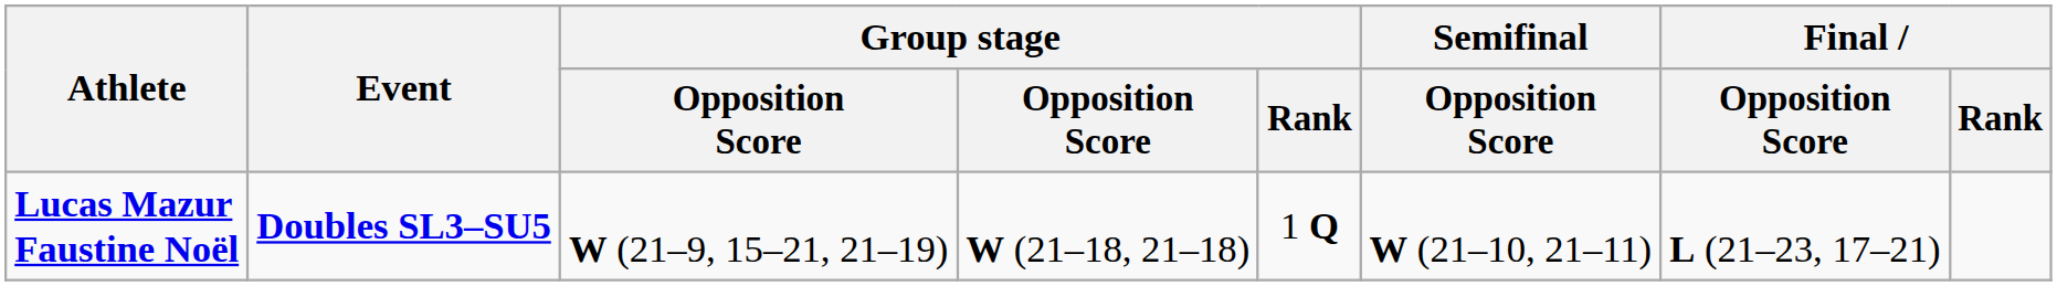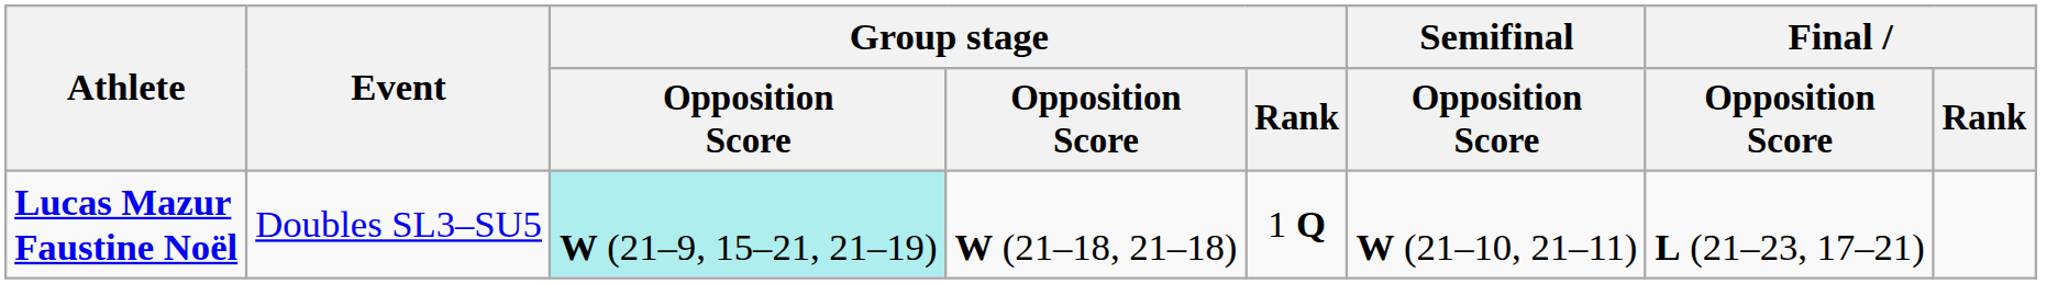Lucas Mazur Faustine Noël | Event: bold -> normal
Lucas Mazur Faustine Noël | column 3: no background -> paleturquoise background
